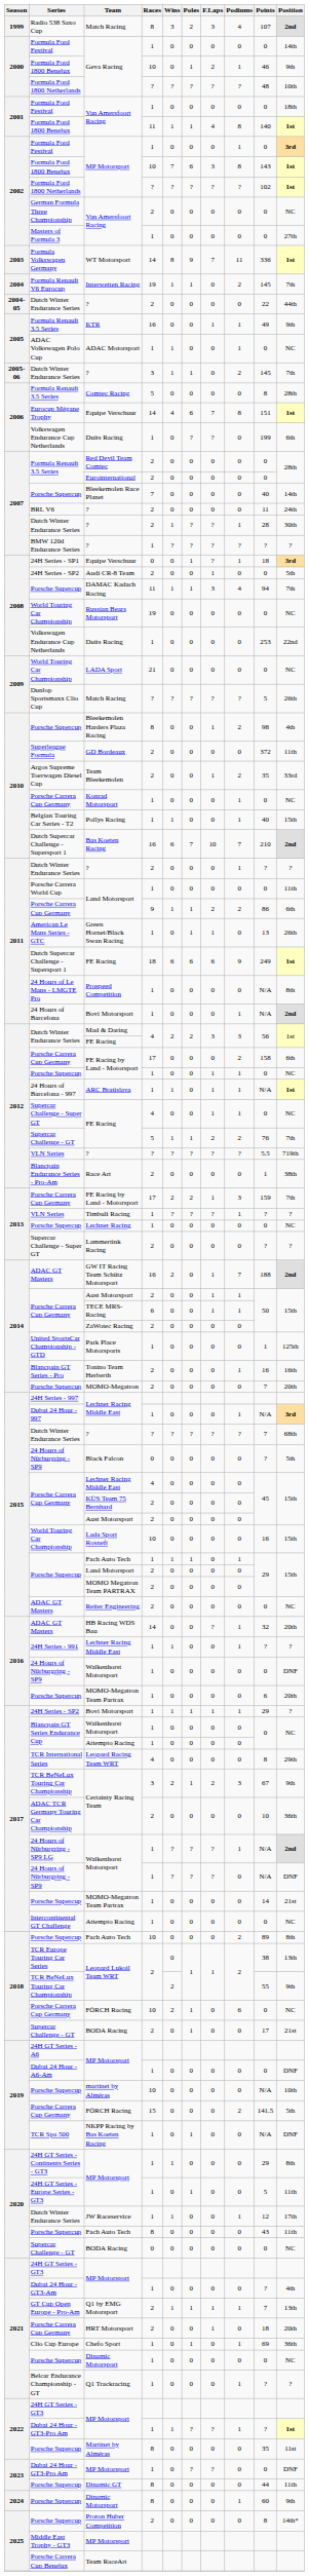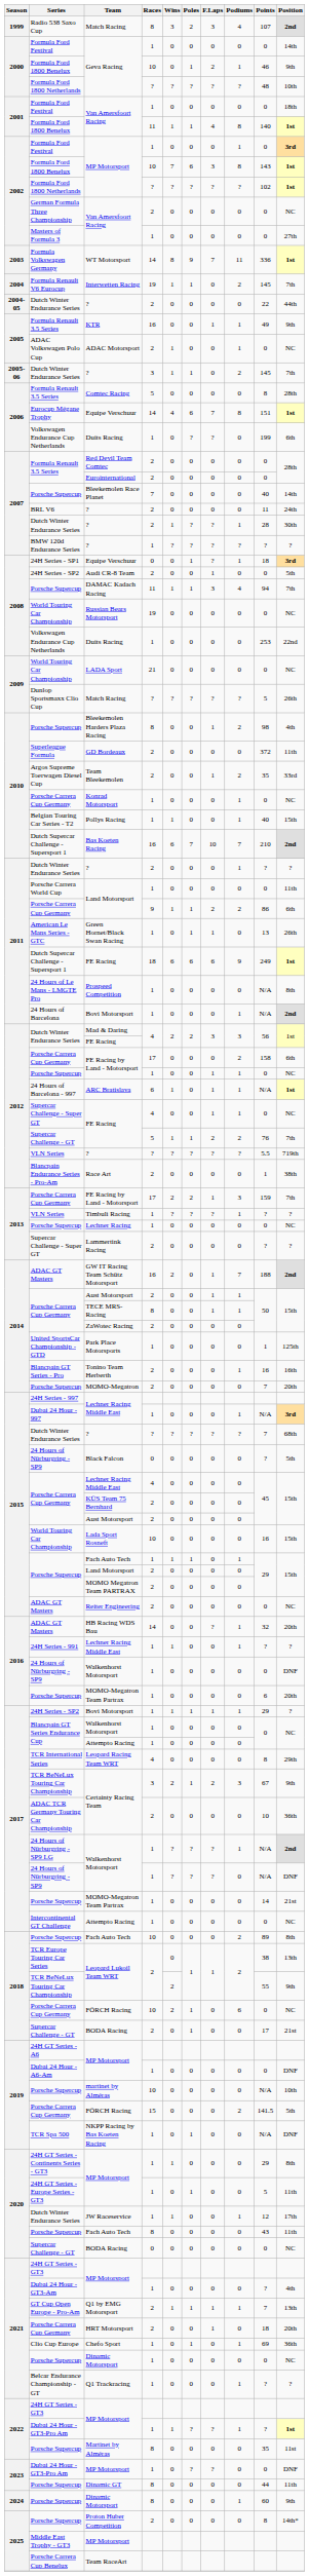ADAC Motorsport | Races: 1 -> 2
ARC Bratislava | Races: 1 -> 6
TECE MRS-Racing | Races: 6 -> 8
